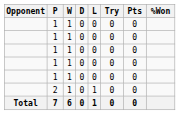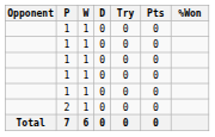- column: L | 0 | 0 | 0 | 0 | 0 | 1 | 1
